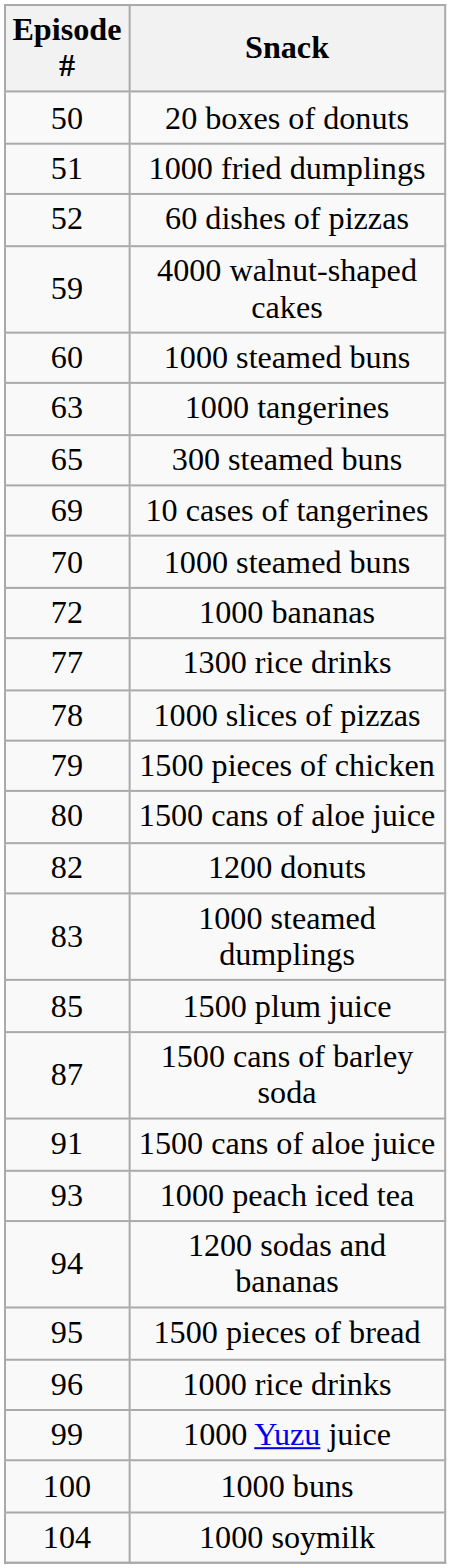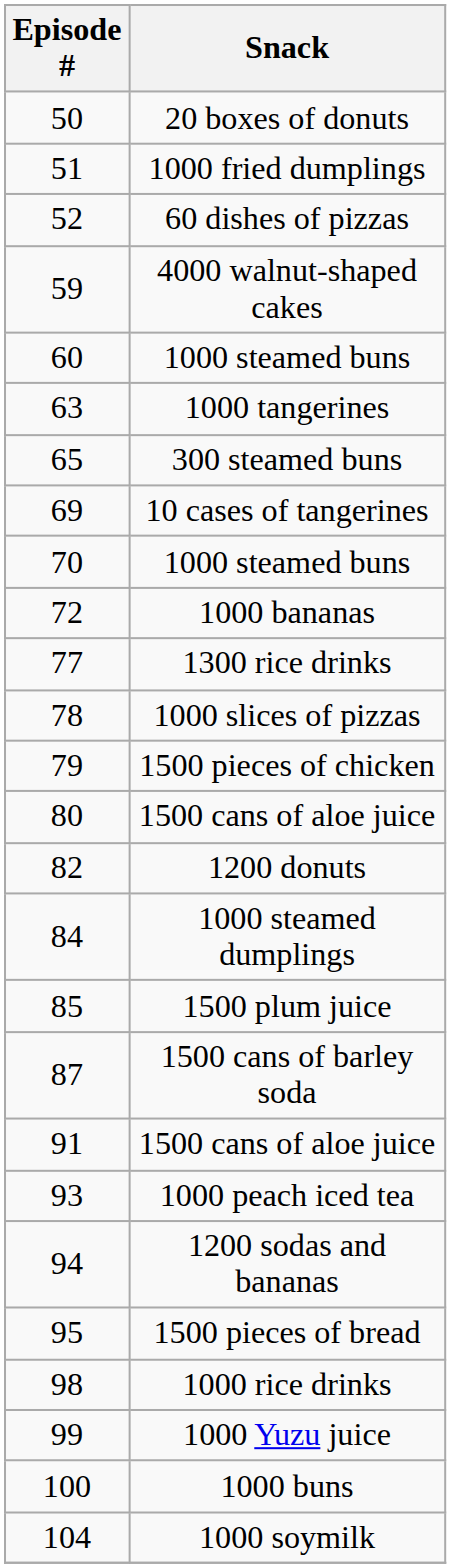row 17 | Episode #: 83 -> 84
row 24 | Episode #: 96 -> 98
